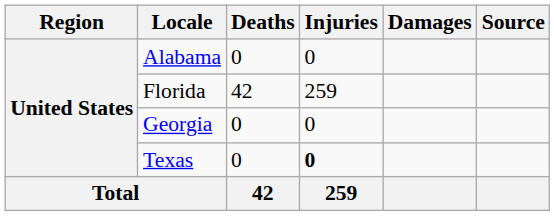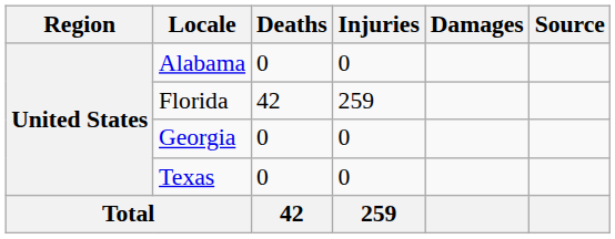Texas | Injuries: bold -> normal
